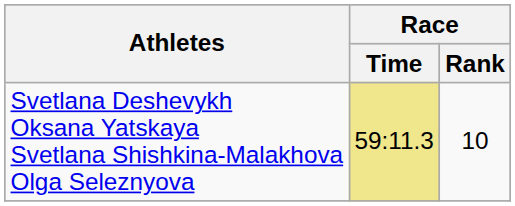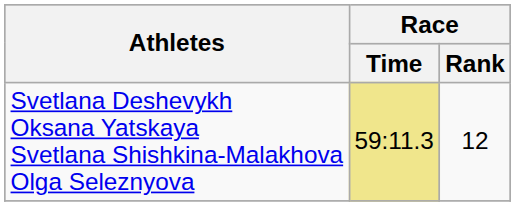row 3 | Race / Rank: 10 -> 12
